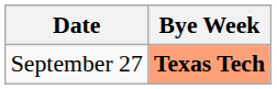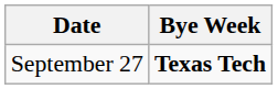September 27 | Bye Week: lightsalmon background -> no background
